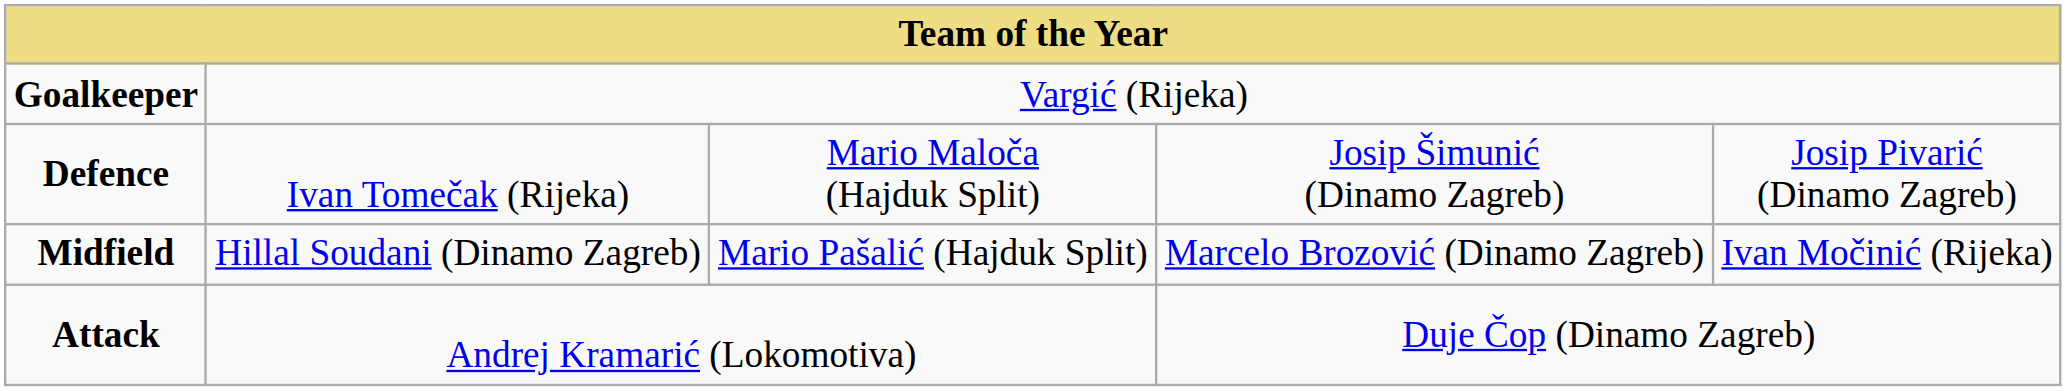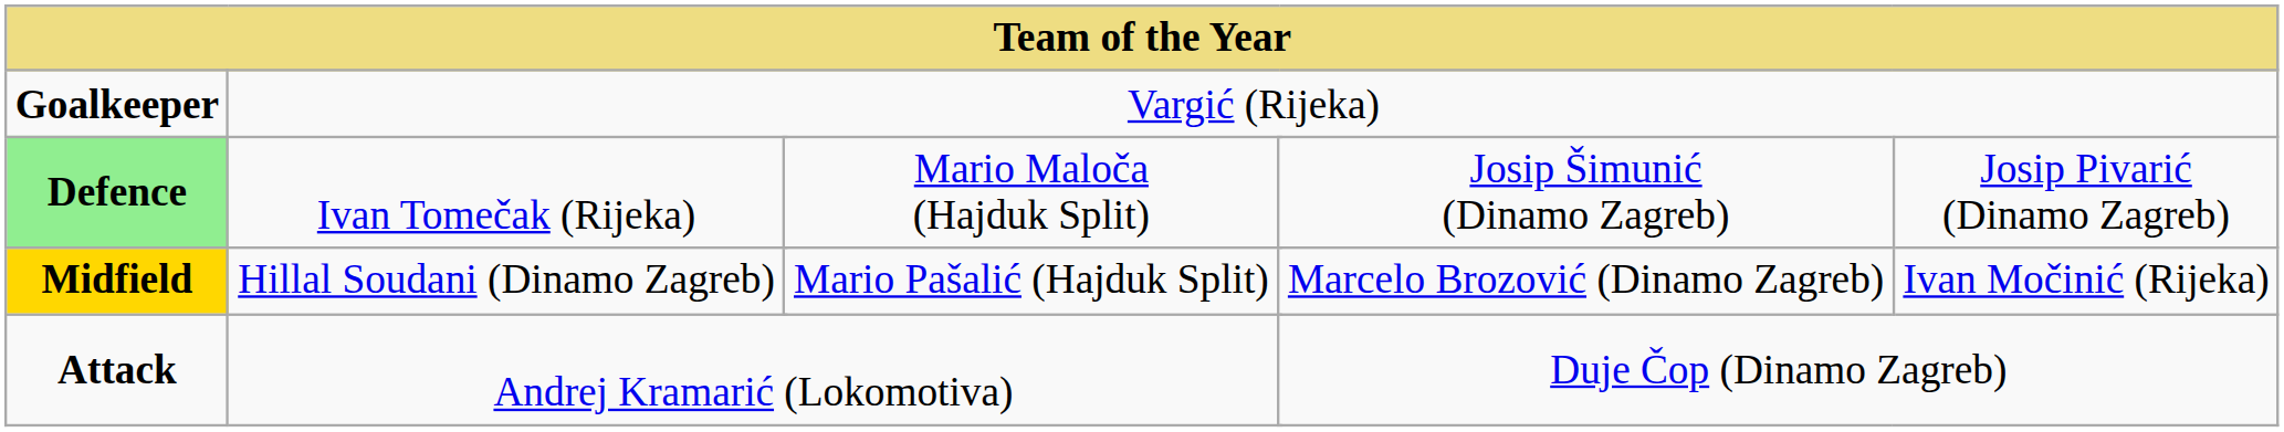Defence | column 1: no background -> lightgreen background
Midfield | column 1: no background -> gold background
